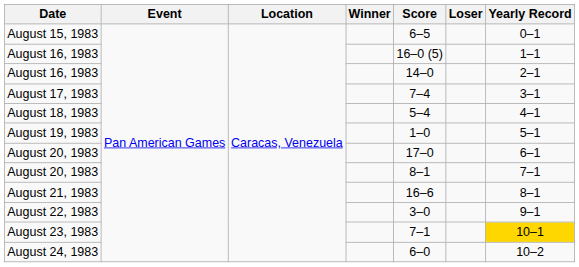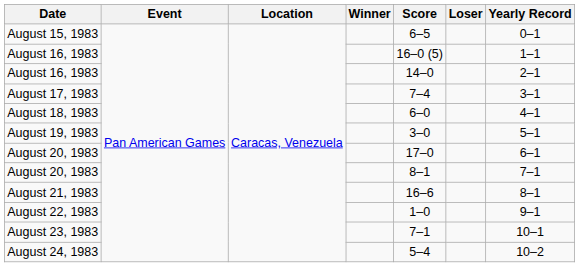August 18, 1983 | Score: 5–4 -> 6–0
August 19, 1983 | Score: 1–0 -> 3–0
August 22, 1983 | Score: 3–0 -> 1–0
August 23, 1983 | Yearly Record: gold background -> no background
August 24, 1983 | Score: 6–0 -> 5–4
